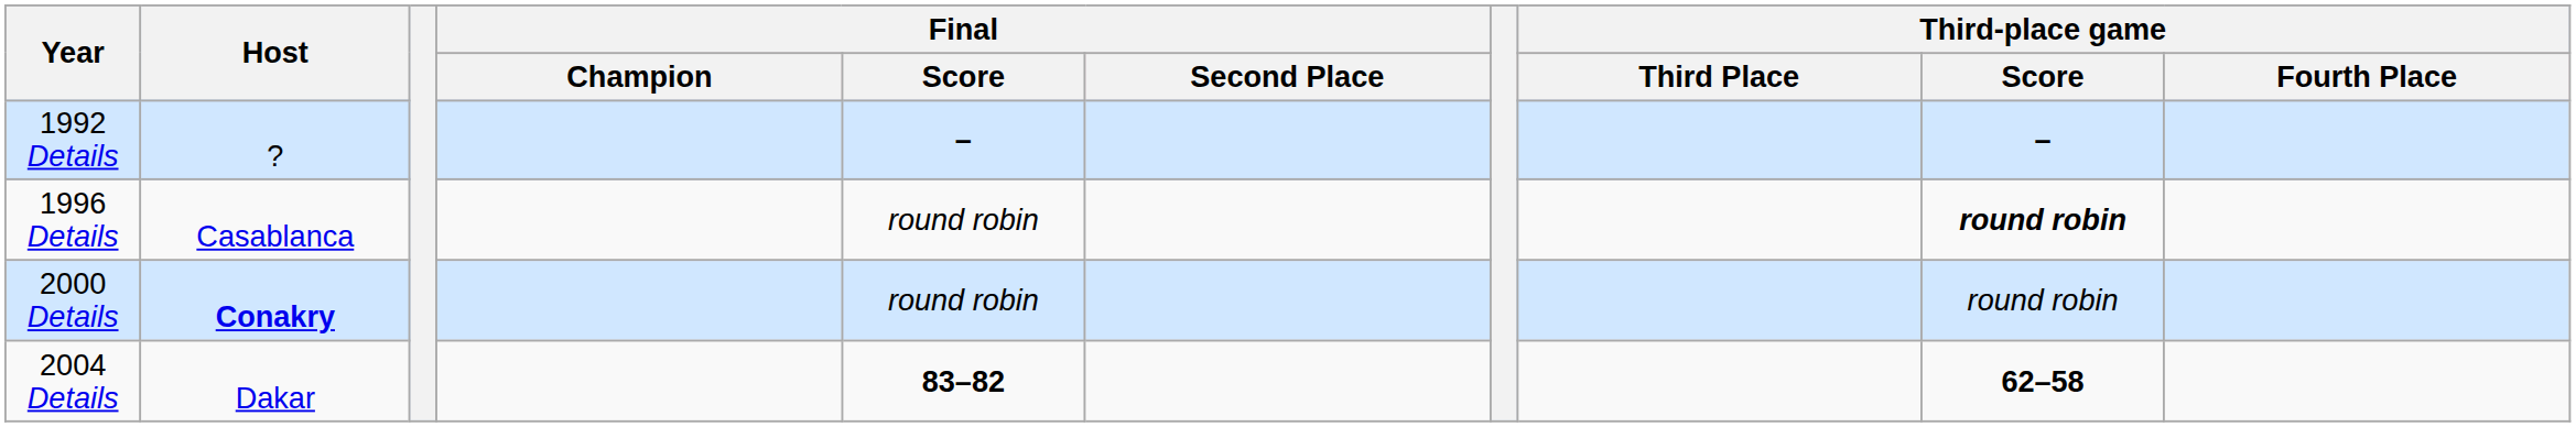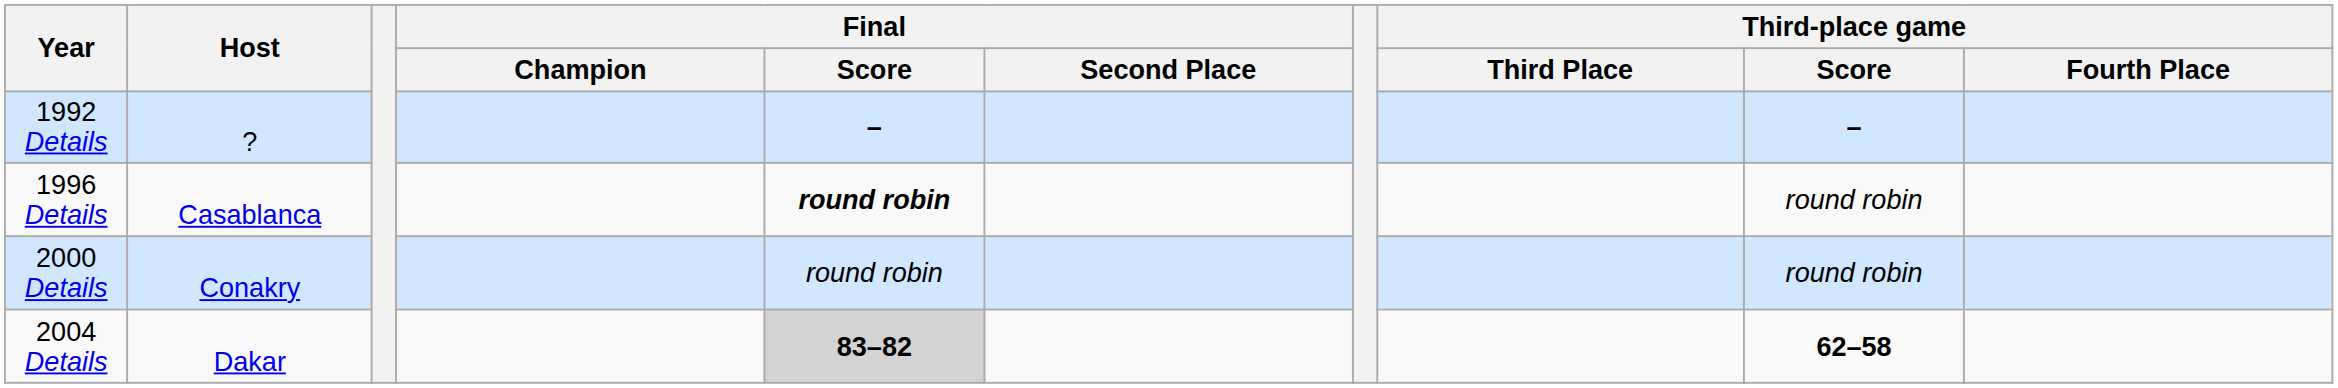1996 Details | Final / Score: normal -> bold
1996 Details | Third-place game / Score: bold -> normal
2000 Details | Host: bold -> normal
2004 Details | Final / Score: no background -> lightgrey background
